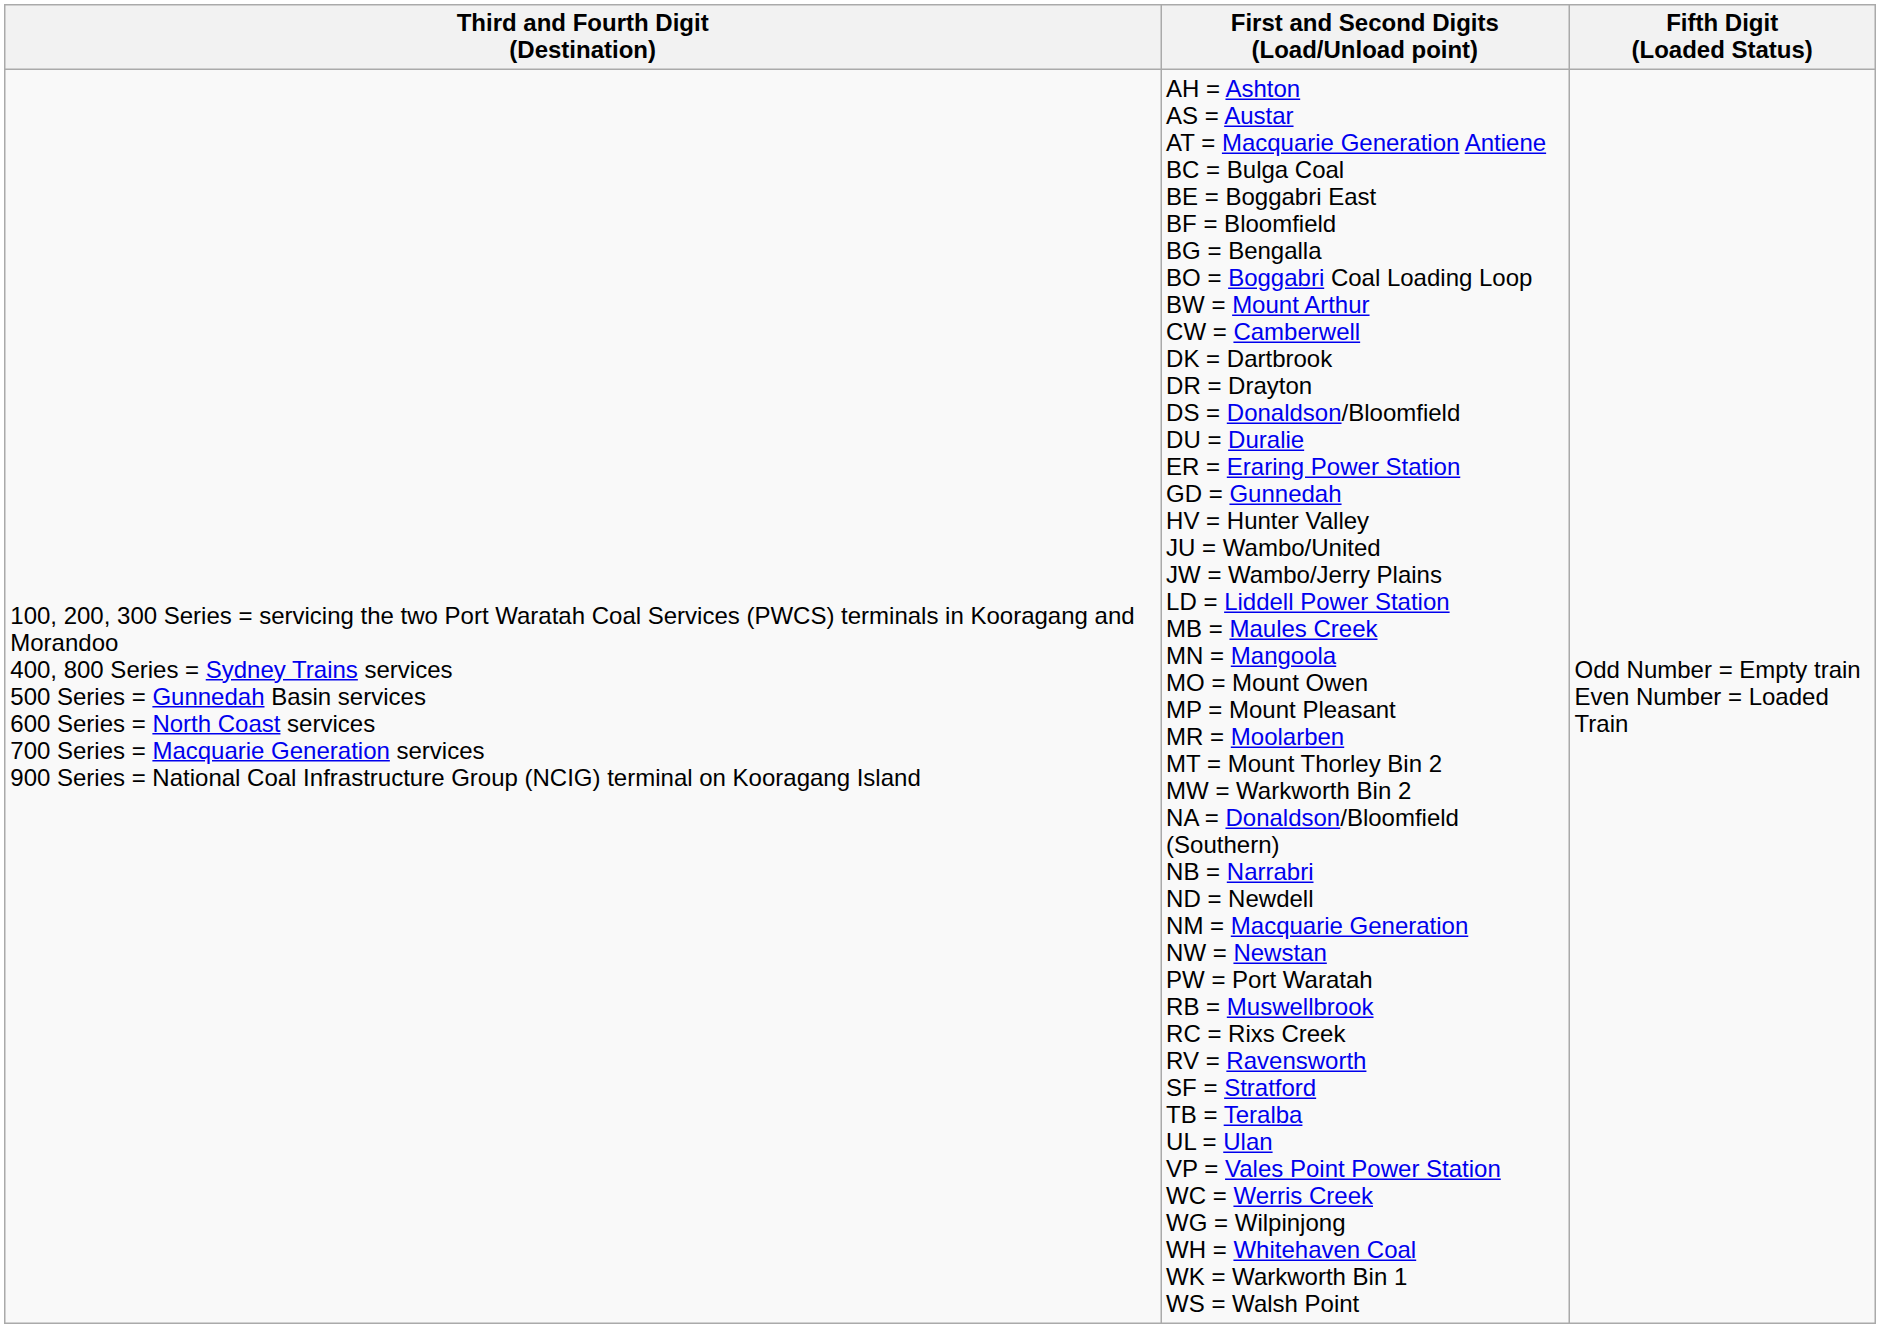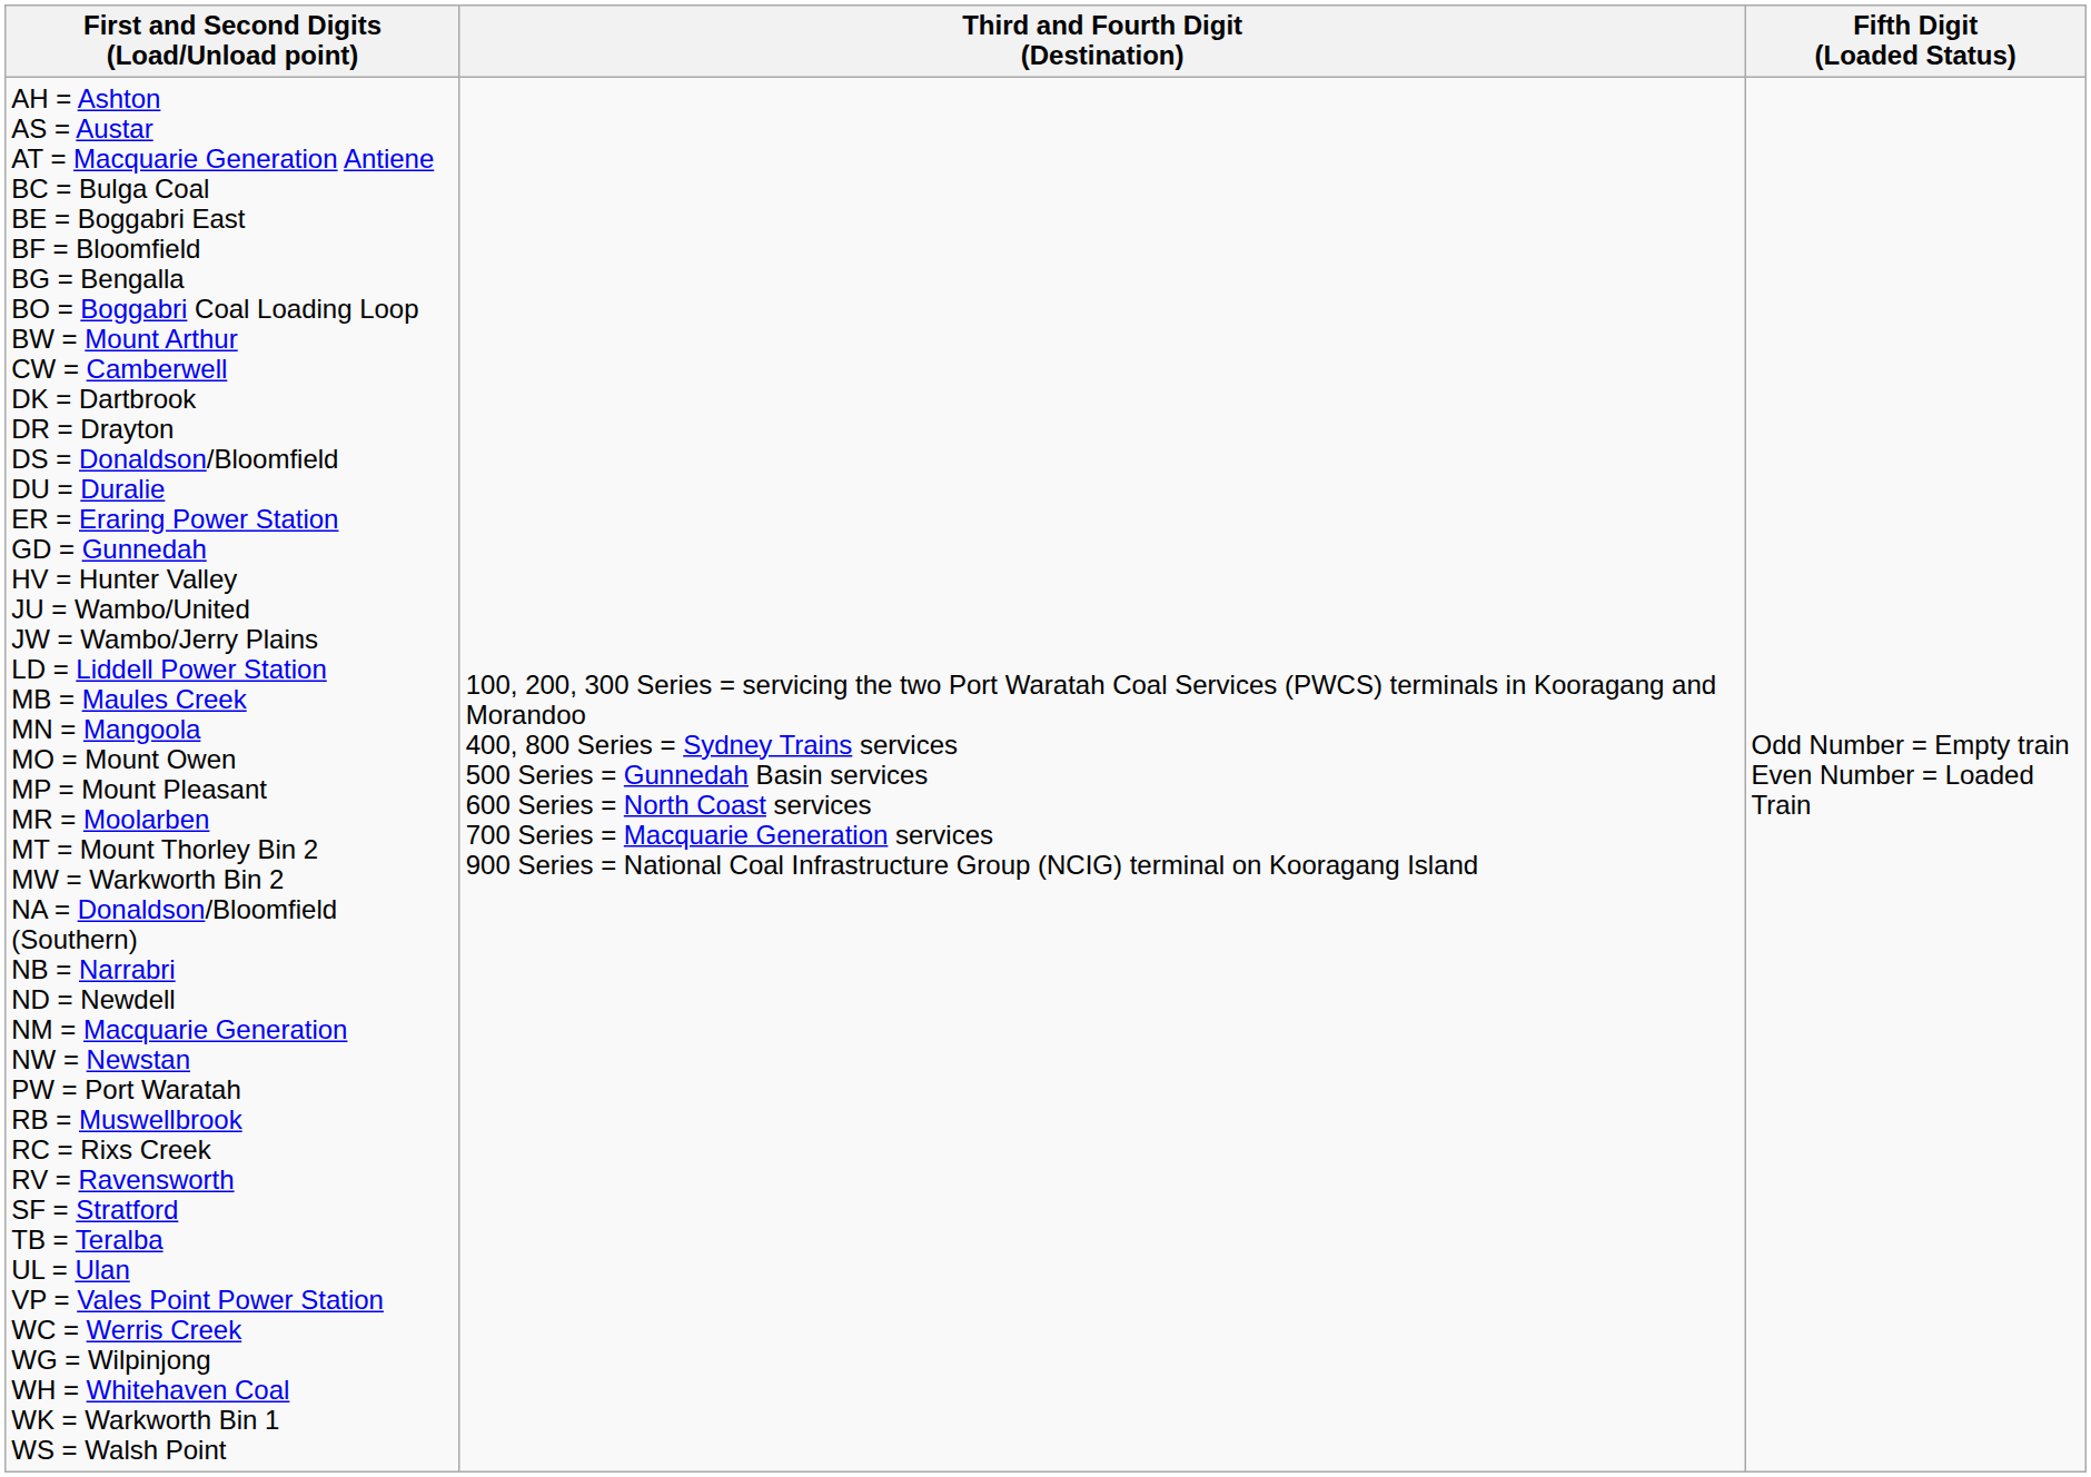columns swapped: First and Second Digits (Load/Unload point) <-> Third and Fourth Digit (Destination)
